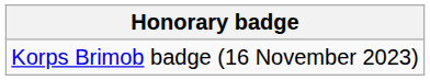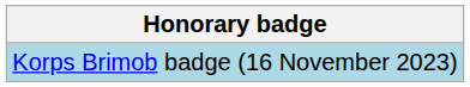row 2 | column 1: no background -> lightblue background
